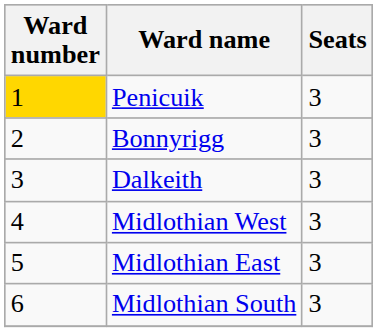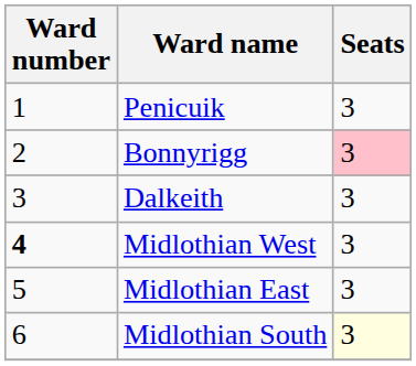Penicuik | Ward number: gold background -> no background
Bonnyrigg | Seats: no background -> pink background
Midlothian West | Ward number: normal -> bold
Midlothian South | Seats: no background -> lightyellow background
